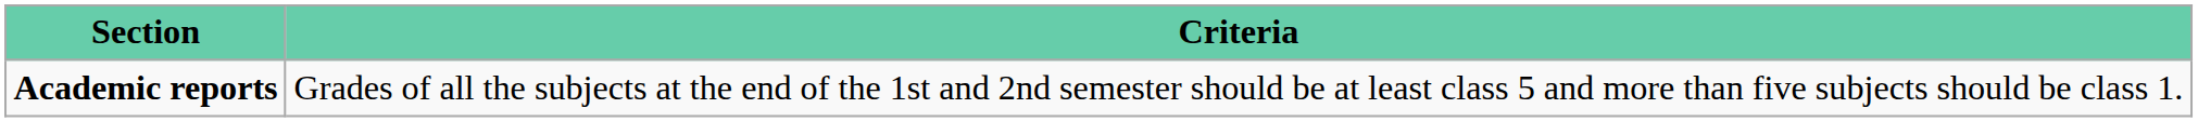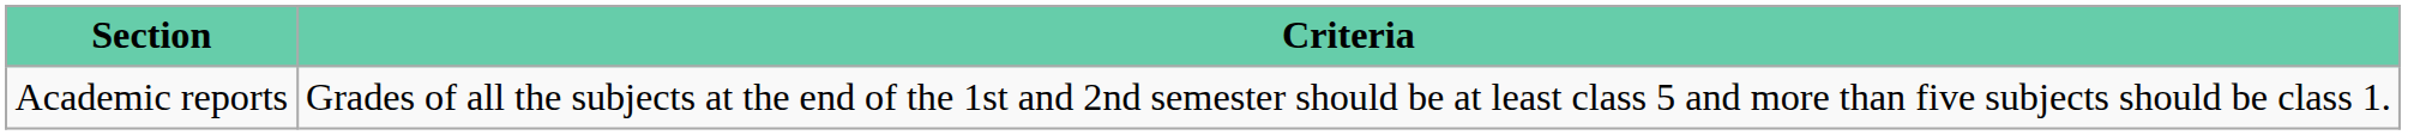row 2 | Section: bold -> normal
